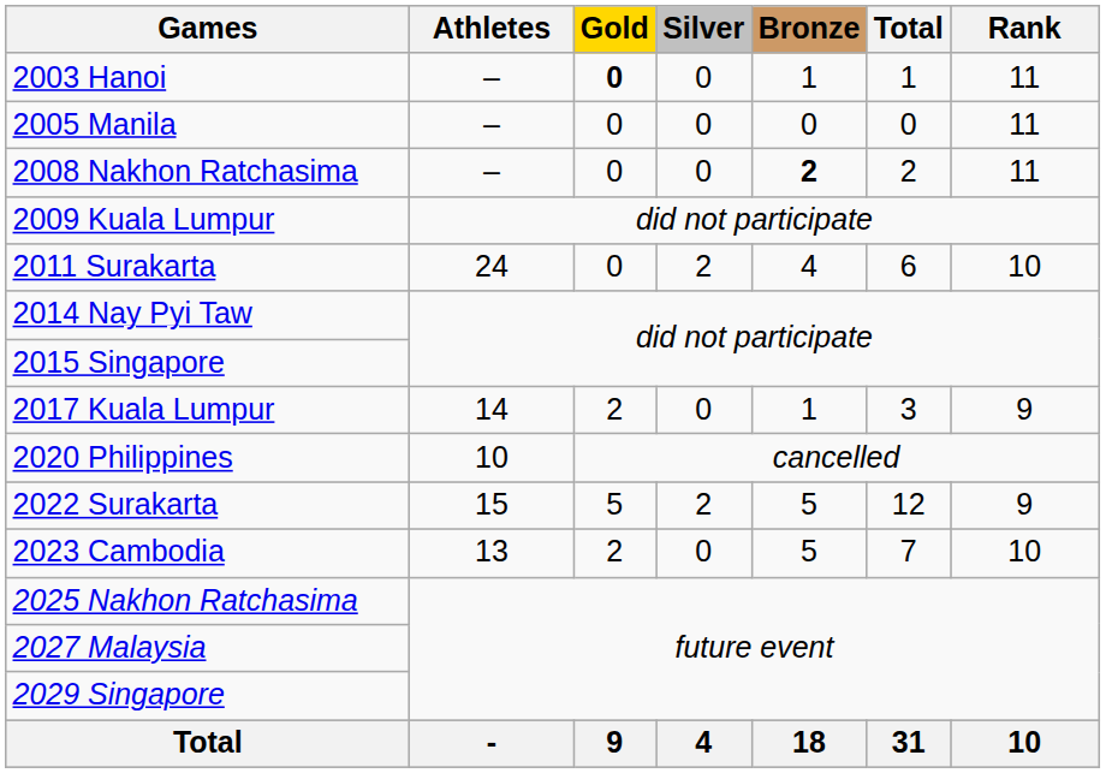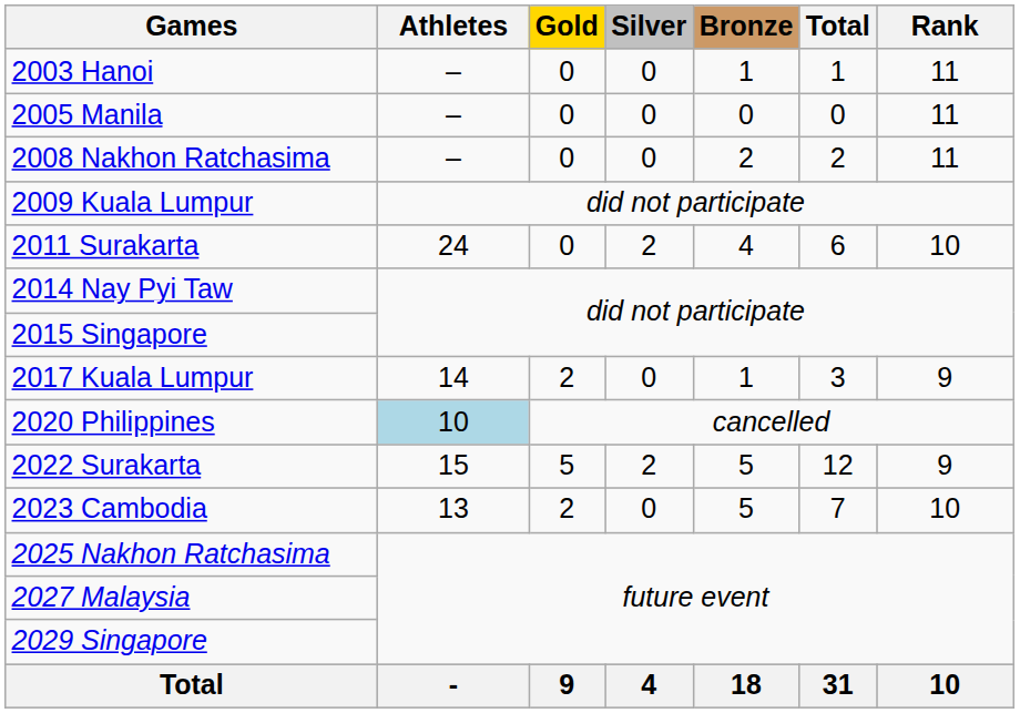2003 Hanoi | Gold: bold -> normal
2008 Nakhon Ratchasima | Bronze: bold -> normal
2020 Philippines | Athletes: no background -> lightblue background
